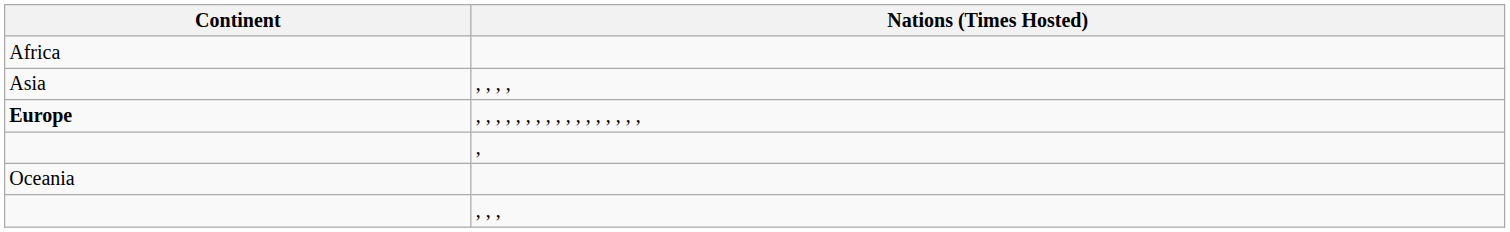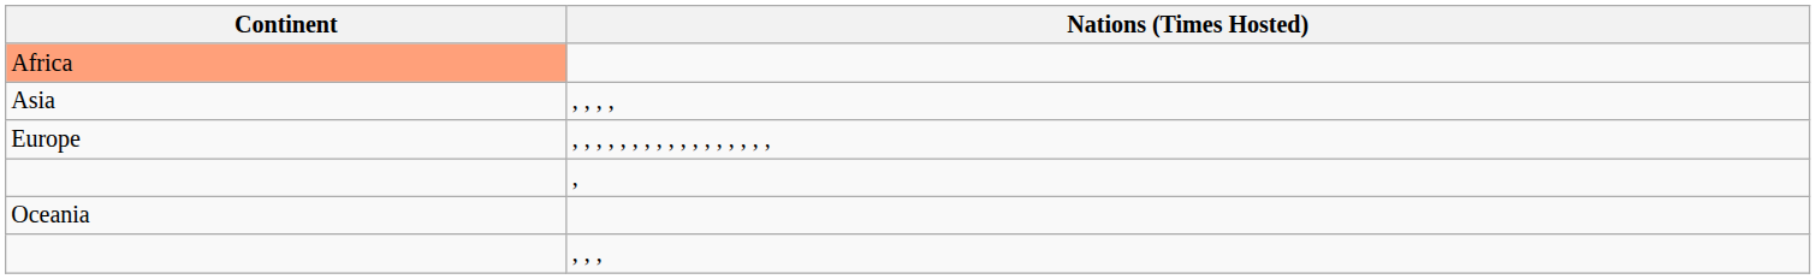row 2 | Continent: no background -> lightsalmon background
row 4 | Continent: bold -> normal
